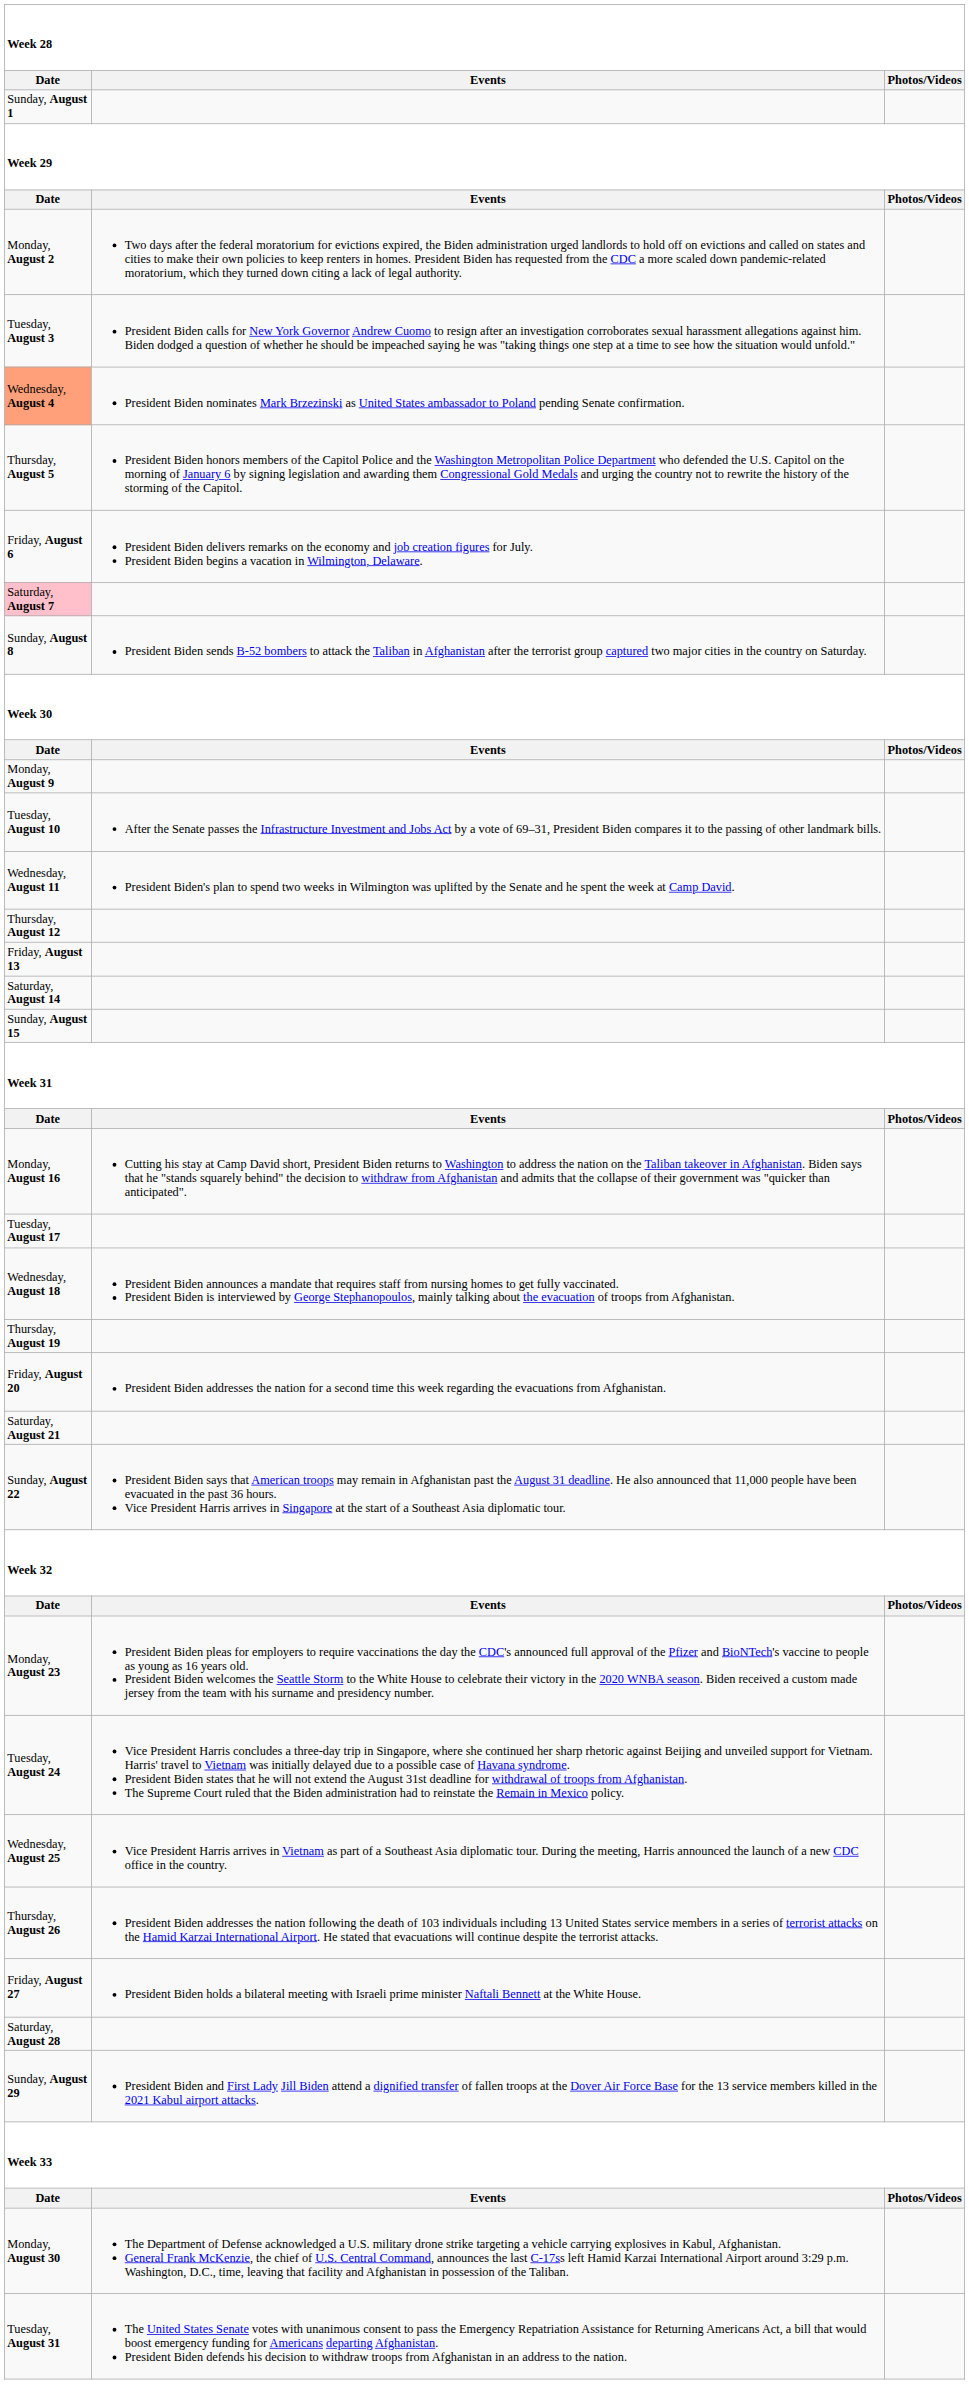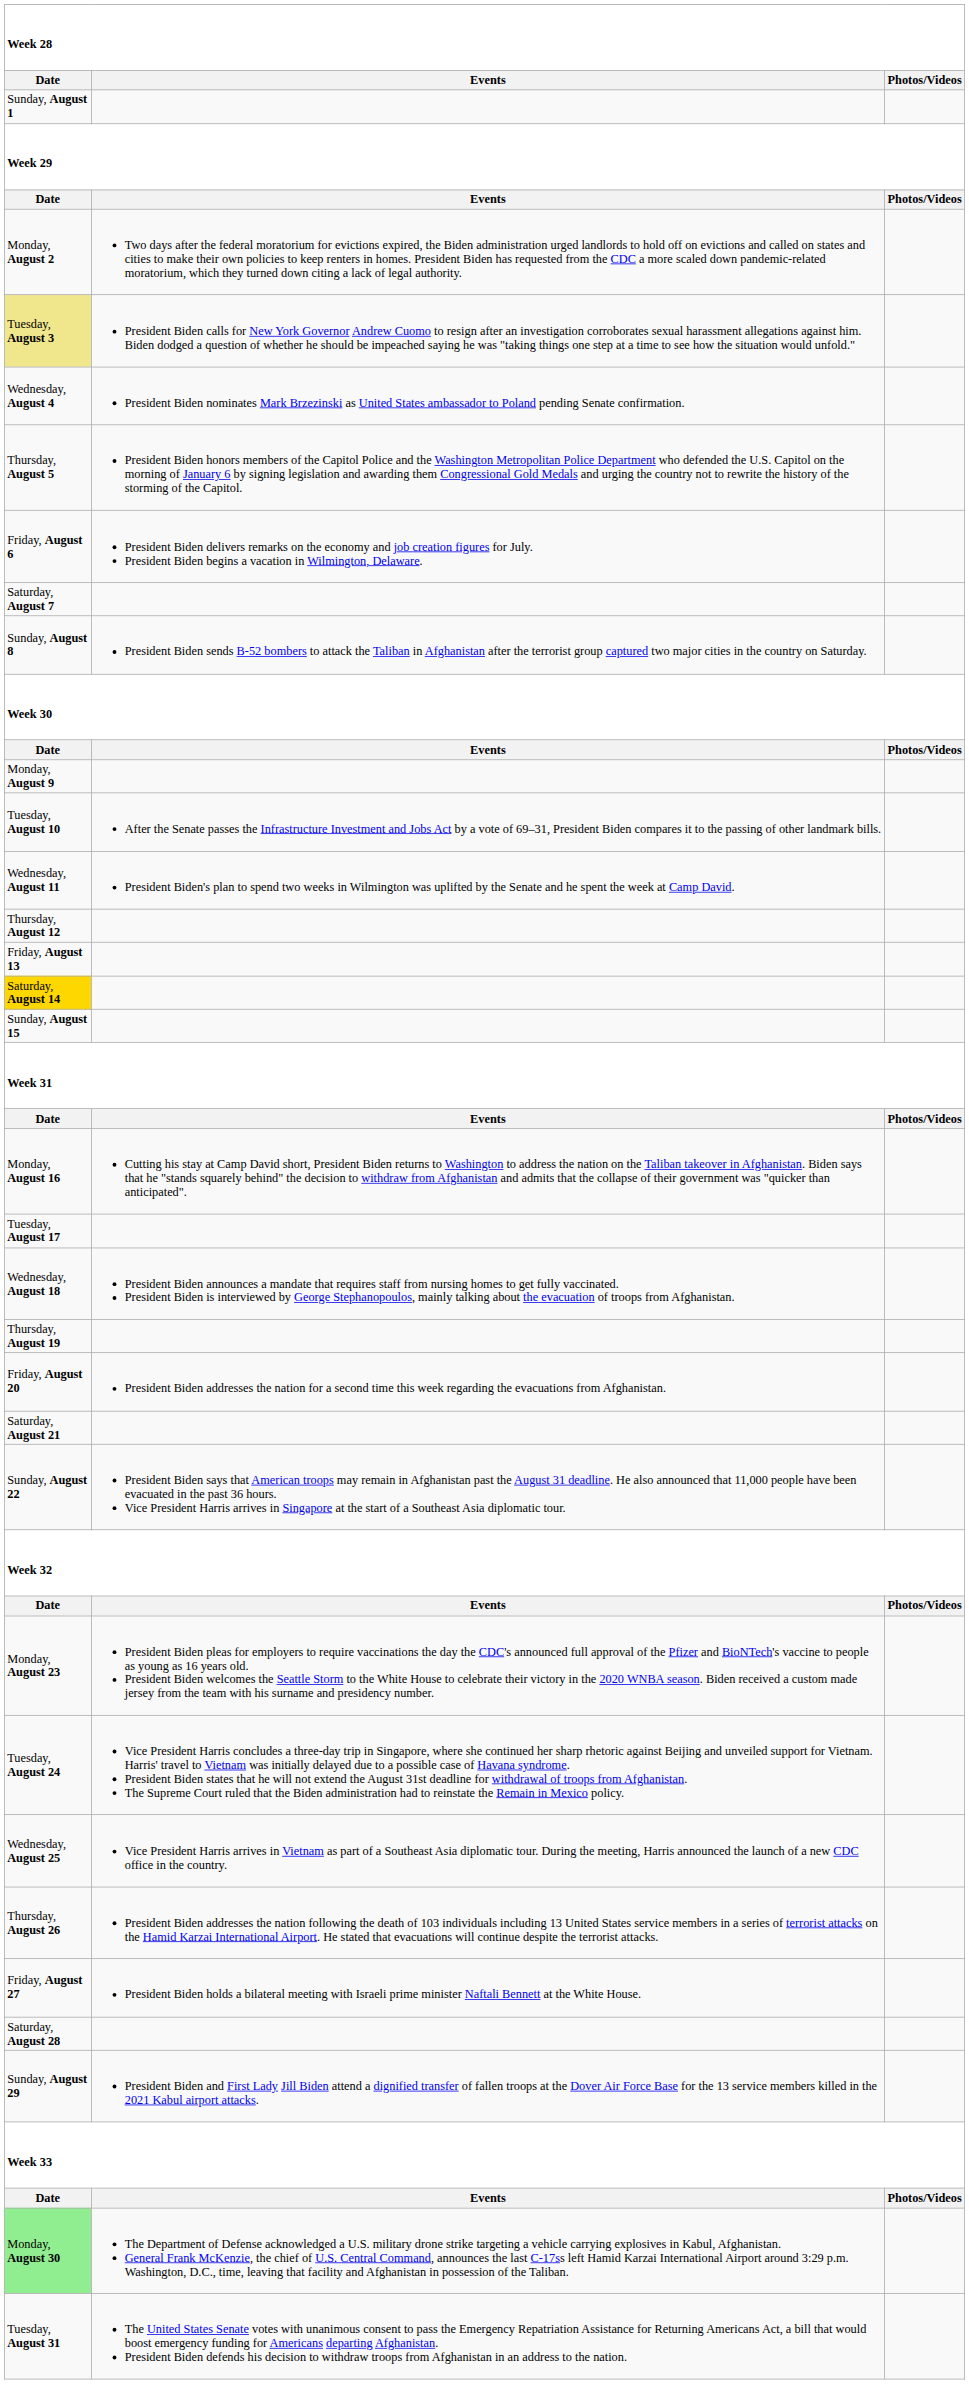Tuesday, August 3 | column 1: no background -> khaki background
Wednesday, August 4 | column 1: lightsalmon background -> no background
Saturday, August 7 | column 1: pink background -> no background
Saturday, August 14 | column 1: no background -> gold background
Monday, August 30 | column 1: no background -> lightgreen background
